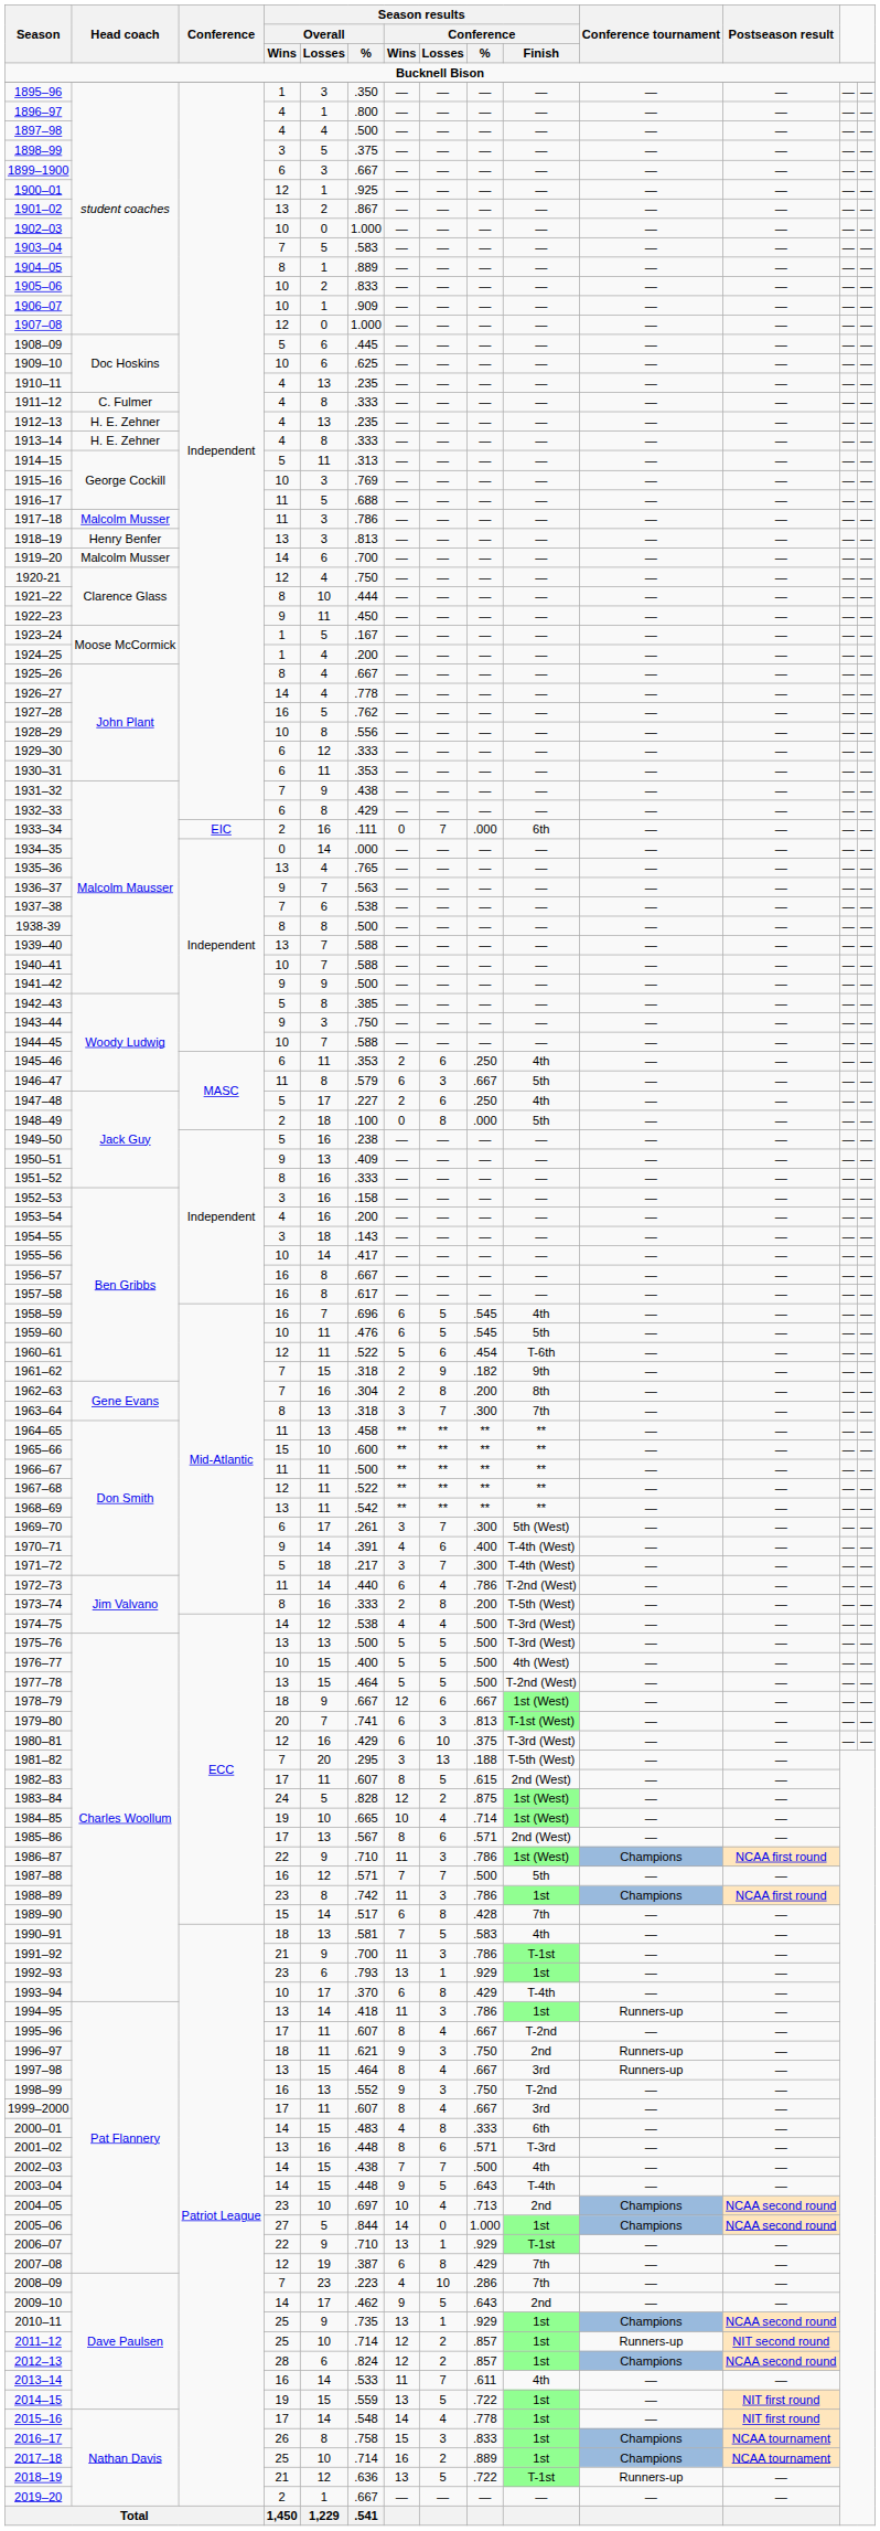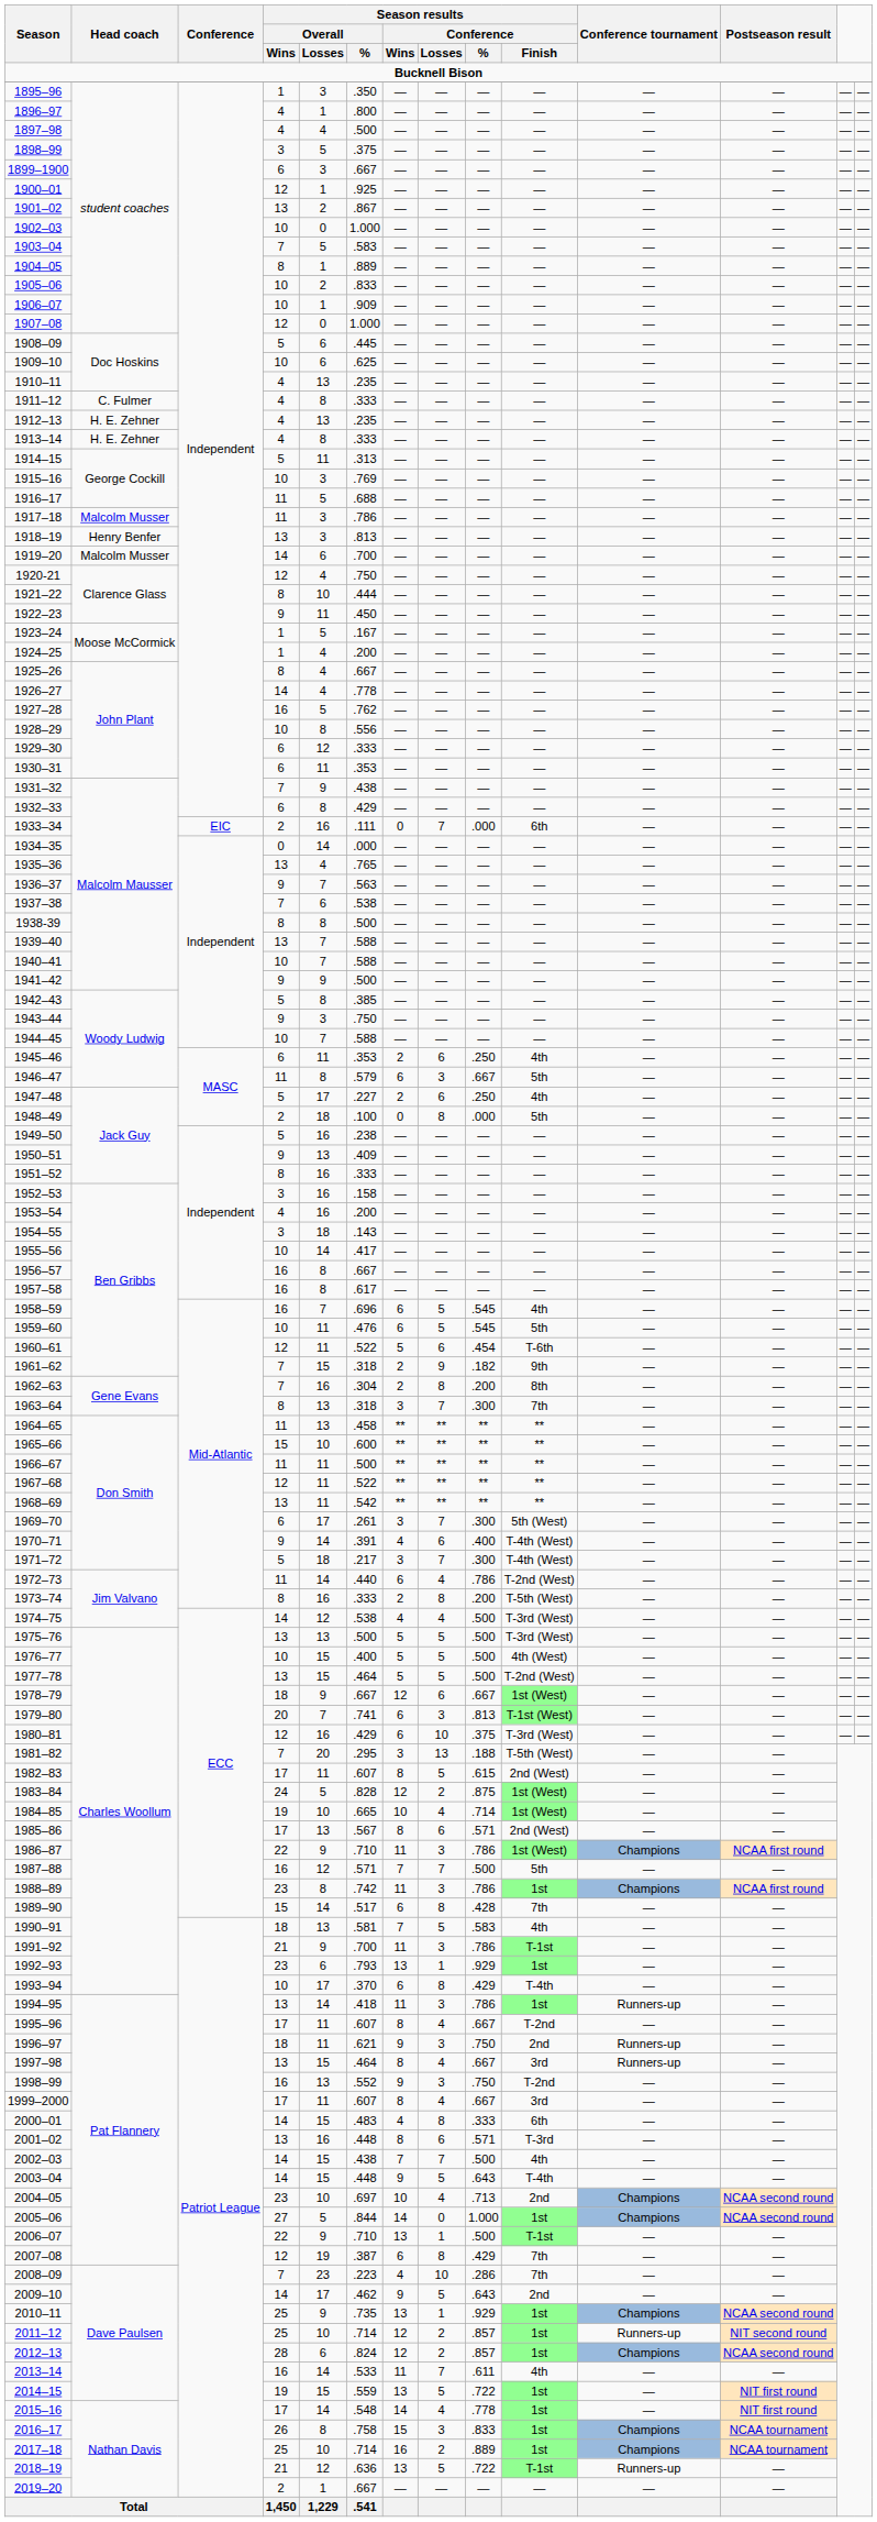2006–07 | Season results / Conference / %: .929 -> .500
